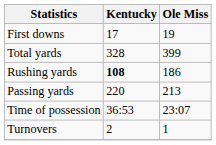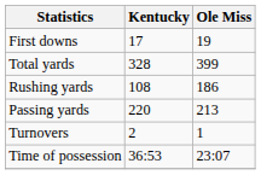Rushing yards | Kentucky: bold -> normal
rows swapped: Turnovers <-> Time of possession
